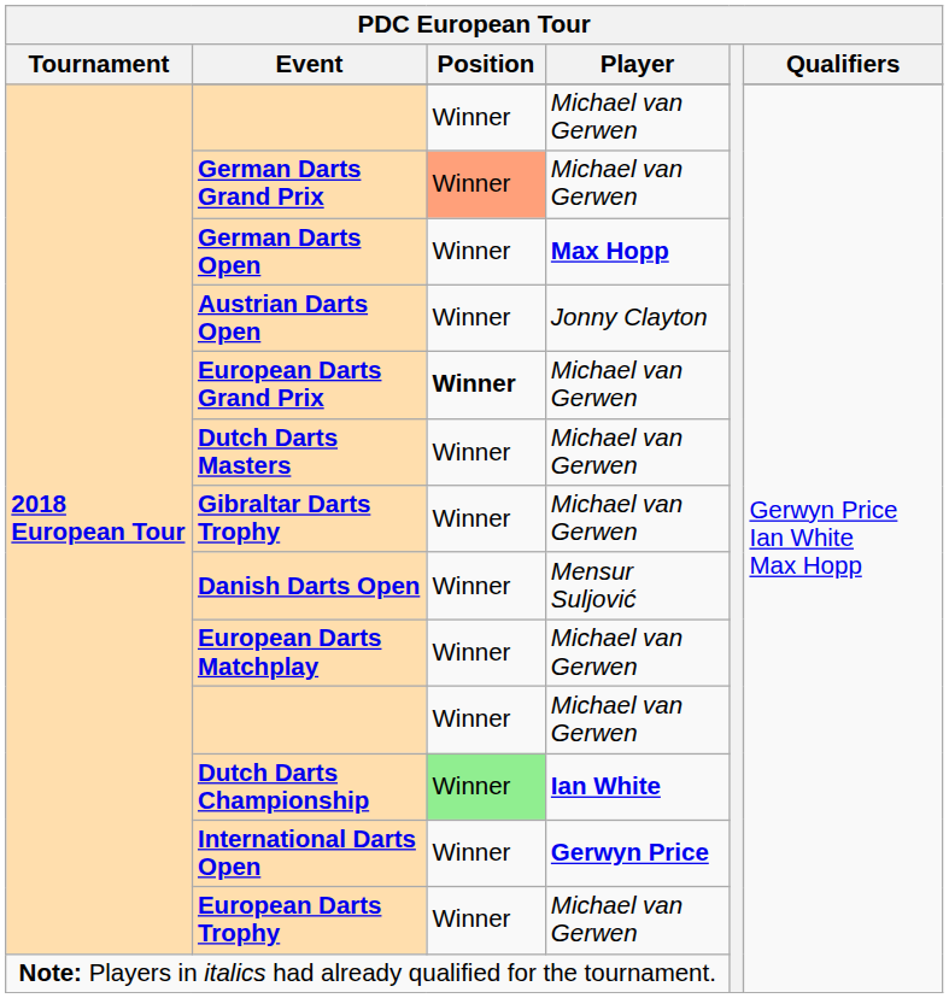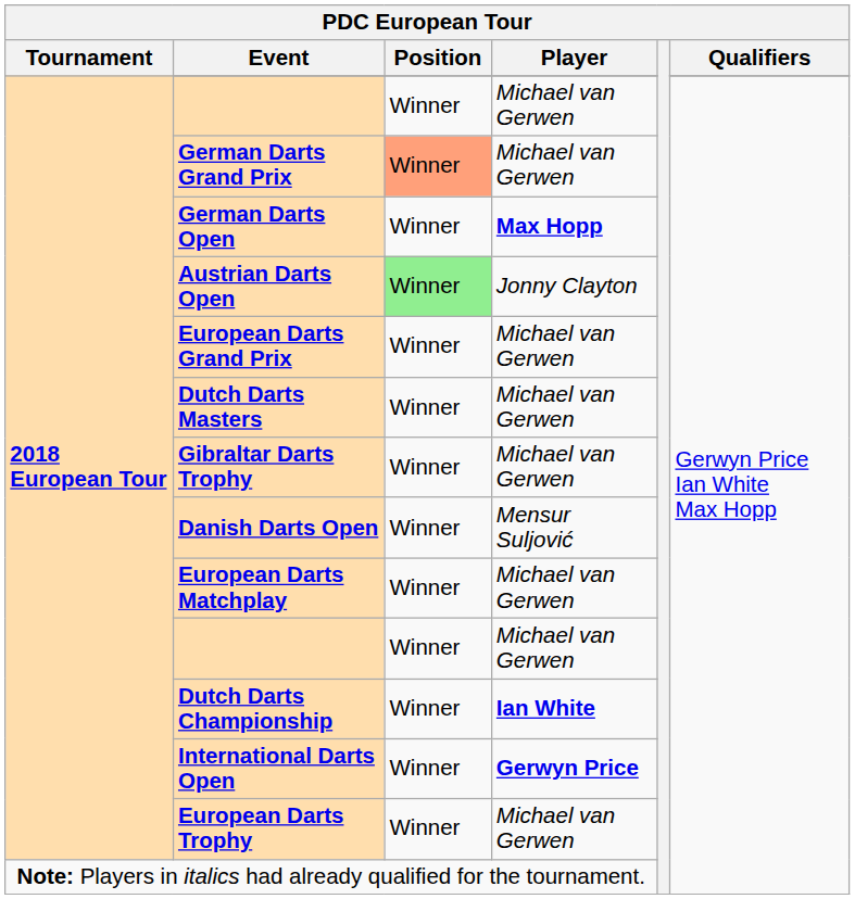Austrian Darts Open | Position: no background -> lightgreen background
European Darts Grand Prix | Position: bold -> normal
Dutch Darts Championship | Position: lightgreen background -> no background
